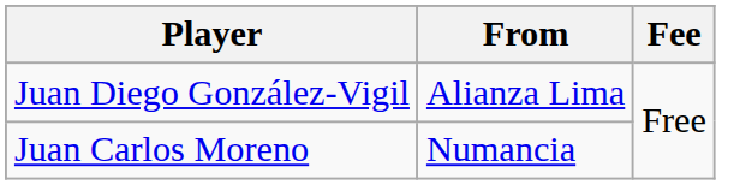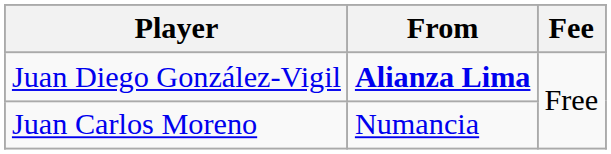Juan Diego González-Vigil | From: normal -> bold
